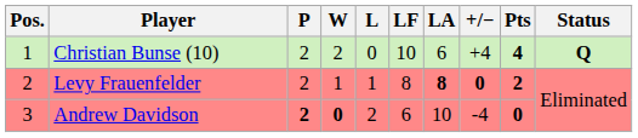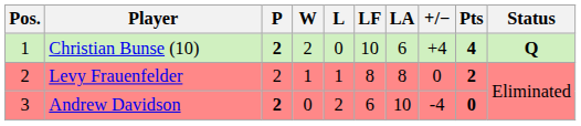Christian Bunse (10) | P: normal -> bold
Levy Frauenfelder | LA: bold -> normal
Levy Frauenfelder | +/−: bold -> normal
Andrew Davidson | W: bold -> normal
